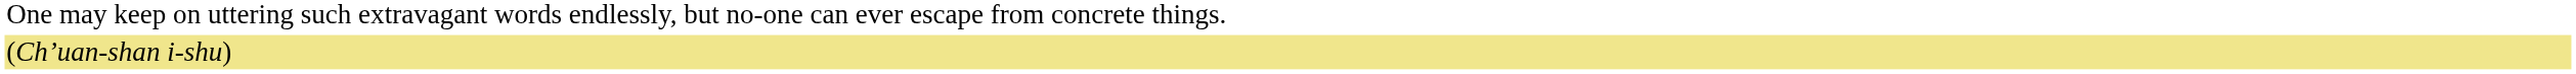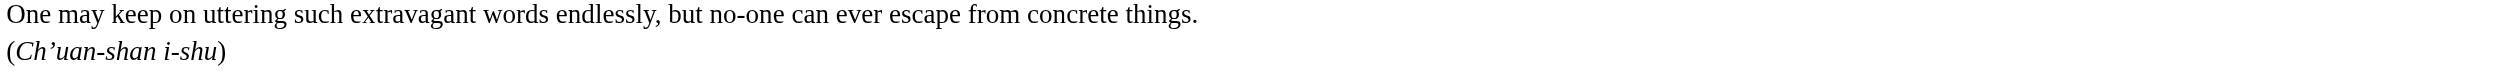row 2 | column 1: khaki background -> no background
